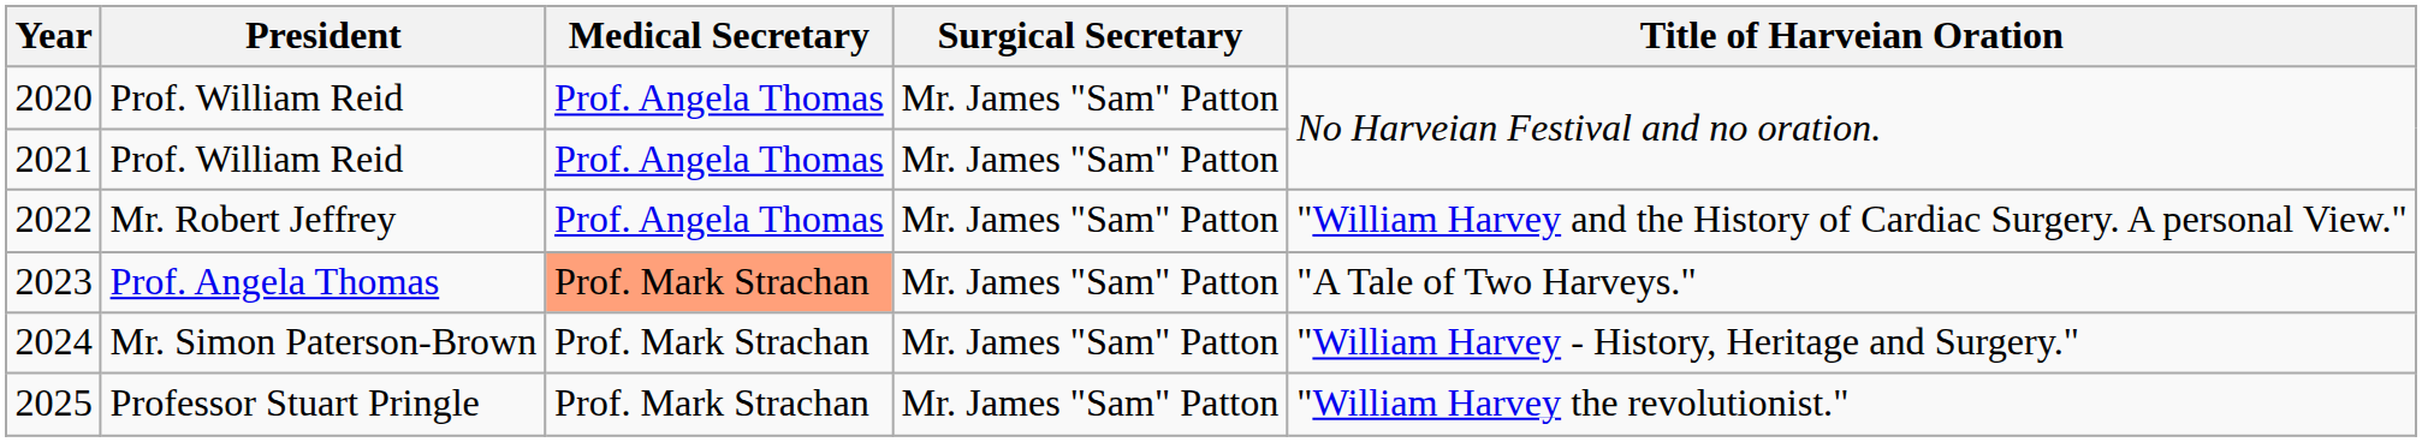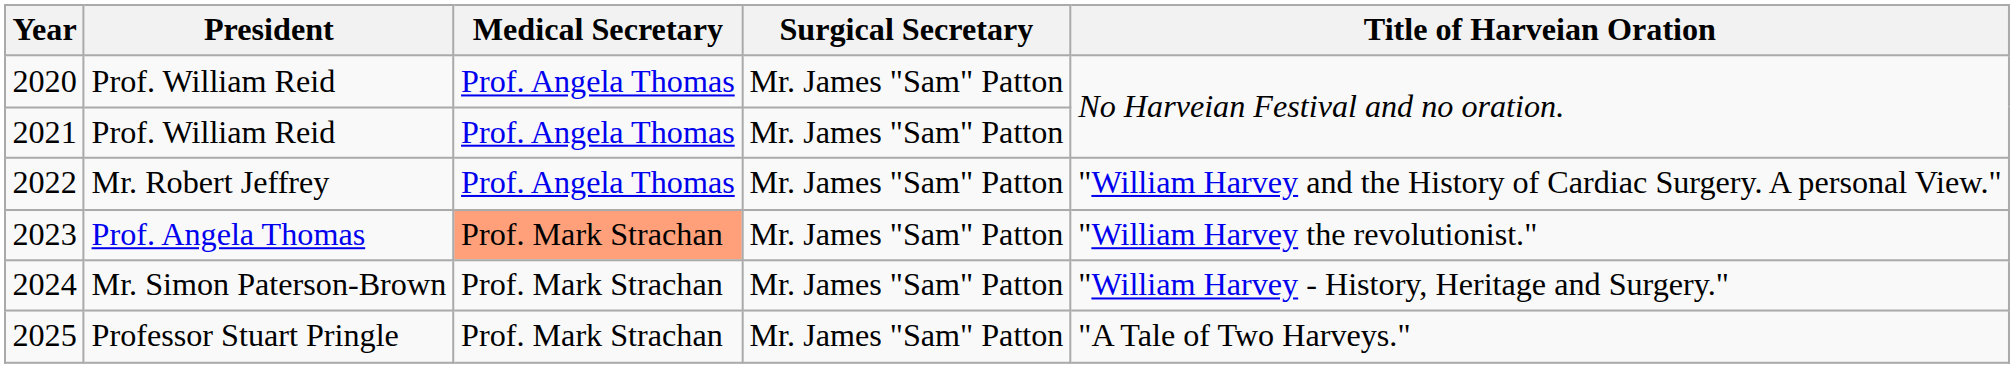2023 | Title of Harveian Oration: "A Tale of Two Harveys." -> "William Harvey the revolutionist."
2025 | Title of Harveian Oration: "William Harvey the revolutionist." -> "A Tale of Two Harveys."
